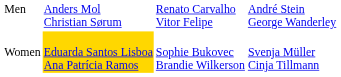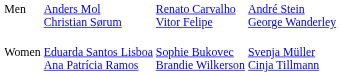Women | column 2: gold background -> no background
